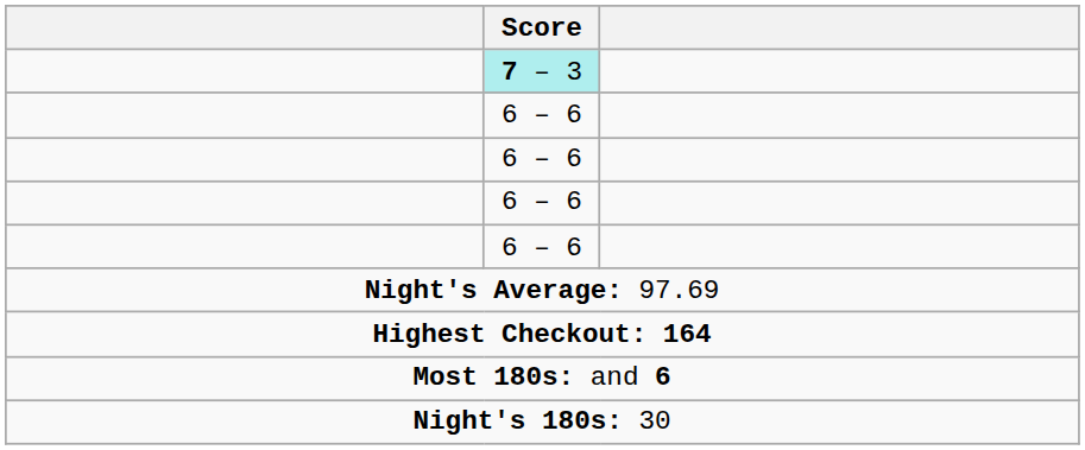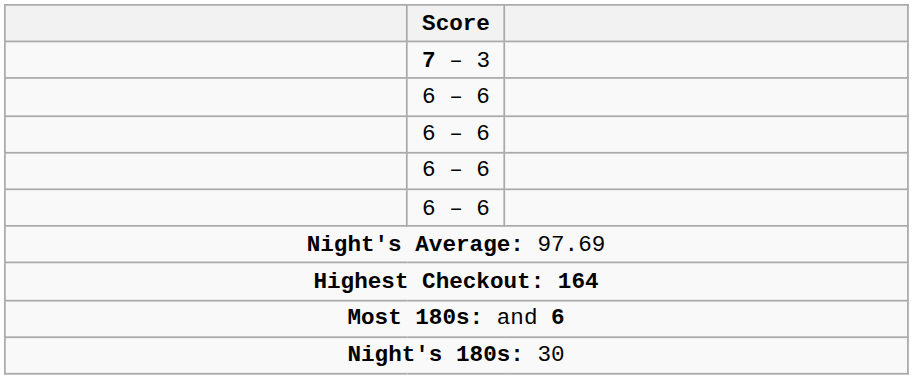7 – 3 | Score: paleturquoise background -> no background
